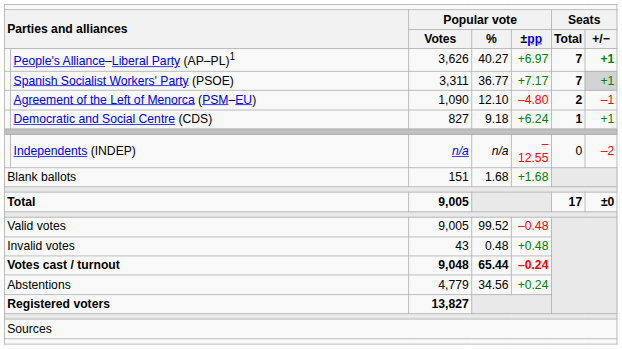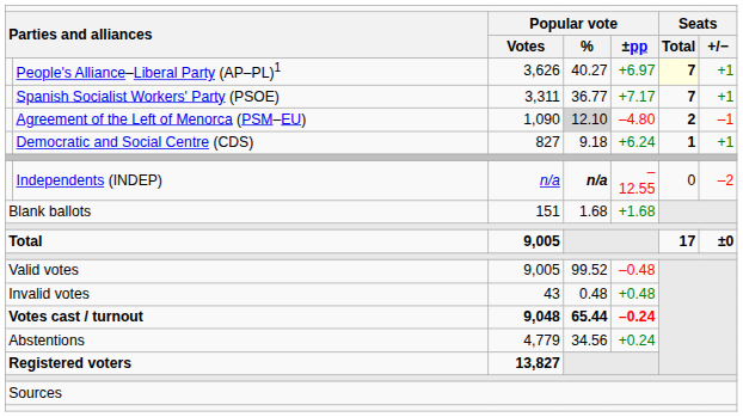People's Alliance–Liberal Party (AP–PL)1 | column 6: no background -> lightyellow background
People's Alliance–Liberal Party (AP–PL)1 | column 7: bold -> normal
Spanish Socialist Workers' Party (PSOE) | column 7: lightgrey background -> no background
Agreement of the Left of Menorca (PSM–EU) | column 4: no background -> lightgrey background
Independents (INDEP) | column 4: normal -> bold
